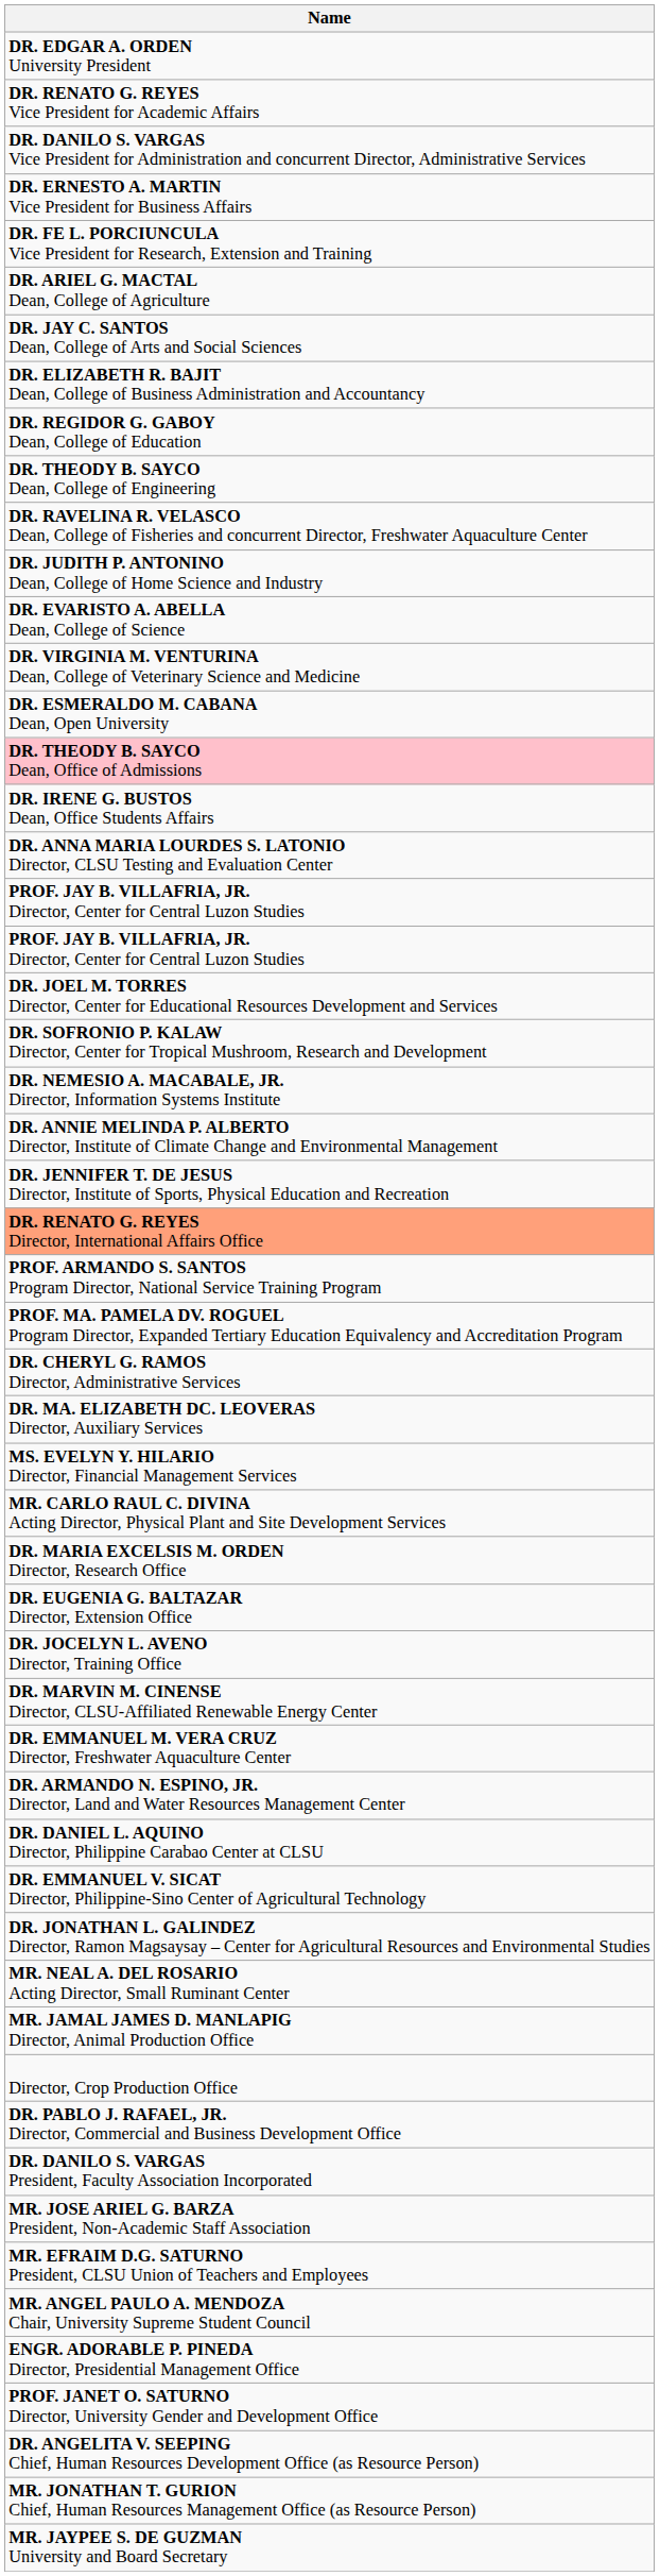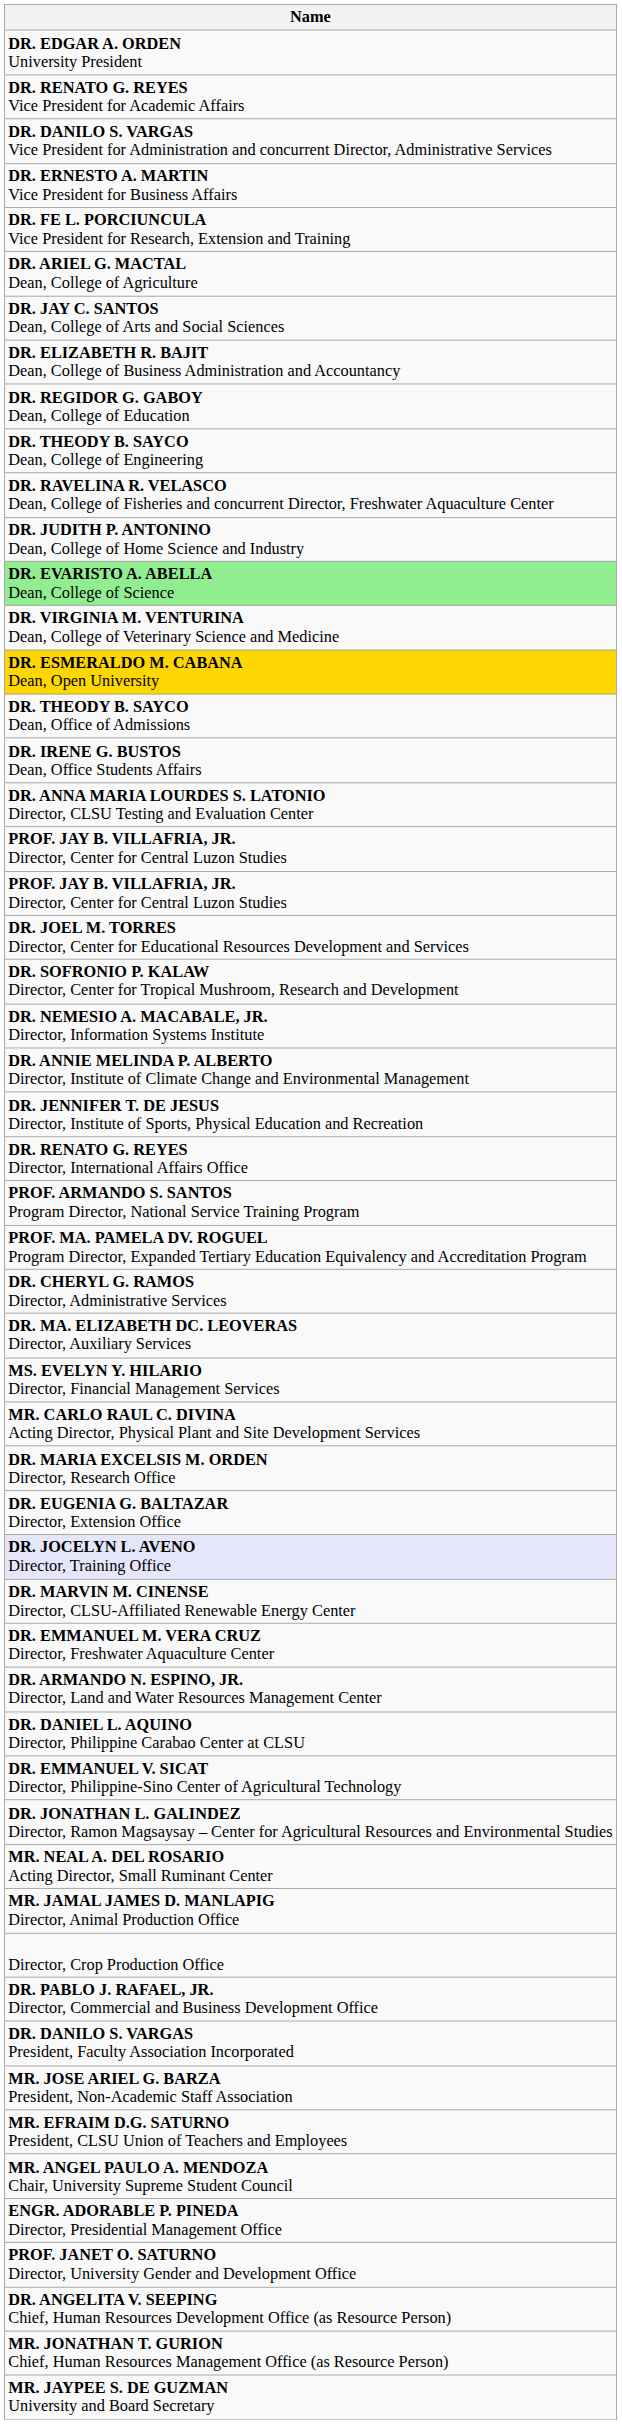row 14 | column 1: no background -> lightgreen background
row 16 | column 1: no background -> gold background
row 17 | column 1: pink background -> no background
row 27 | column 1: lightsalmon background -> no background
row 36 | column 1: no background -> lavender background
